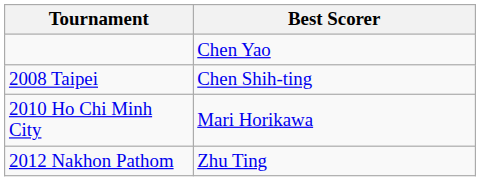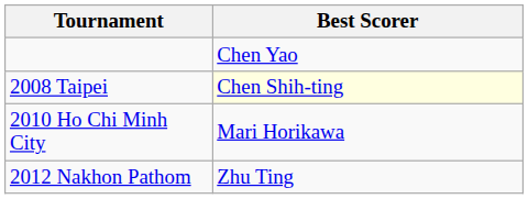2008 Taipei | Best Scorer: no background -> lightyellow background
